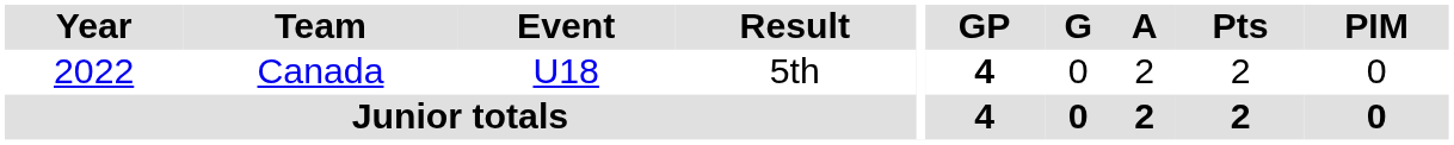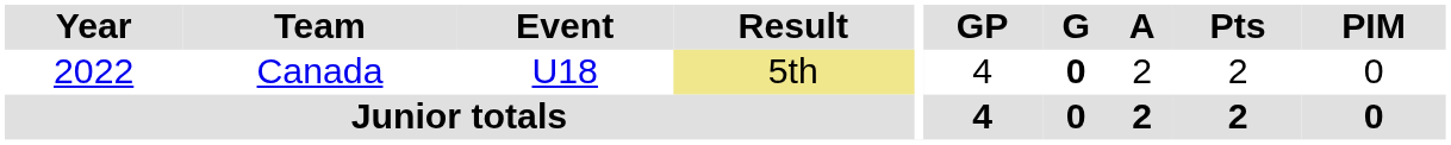Canada | Result: no background -> khaki background
Canada | GP: bold -> normal
Canada | G: normal -> bold
